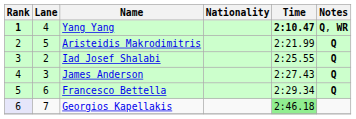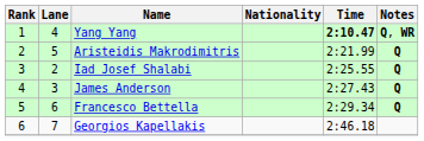Yang Yang | Rank: bold -> normal
Georgios Kapellakis | Rank: lavender background -> no background
Georgios Kapellakis | Time: lightgreen background -> no background
